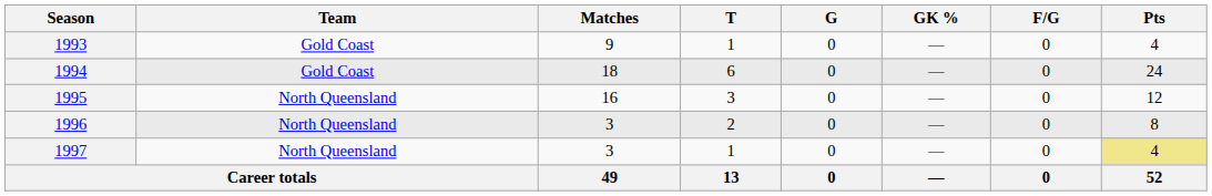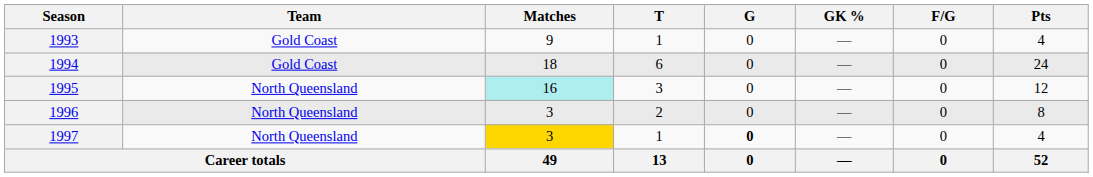1995 | Matches: no background -> paleturquoise background
1997 | Matches: no background -> gold background
1997 | G: normal -> bold
1997 | Pts: khaki background -> no background
